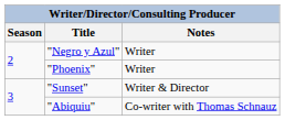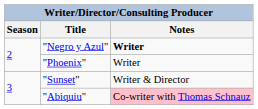"Negro y Azul" | Notes: normal -> bold
"Abiquiu" | Notes: no background -> pink background
